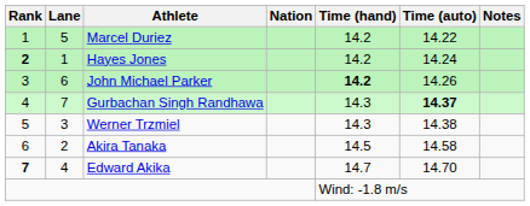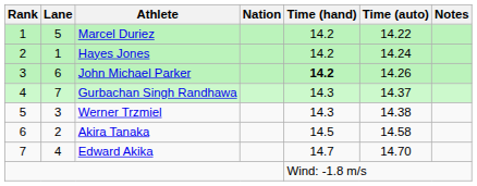Hayes Jones | Rank: bold -> normal
Gurbachan Singh Randhawa | Time (auto): bold -> normal
Edward Akika | Rank: bold -> normal
